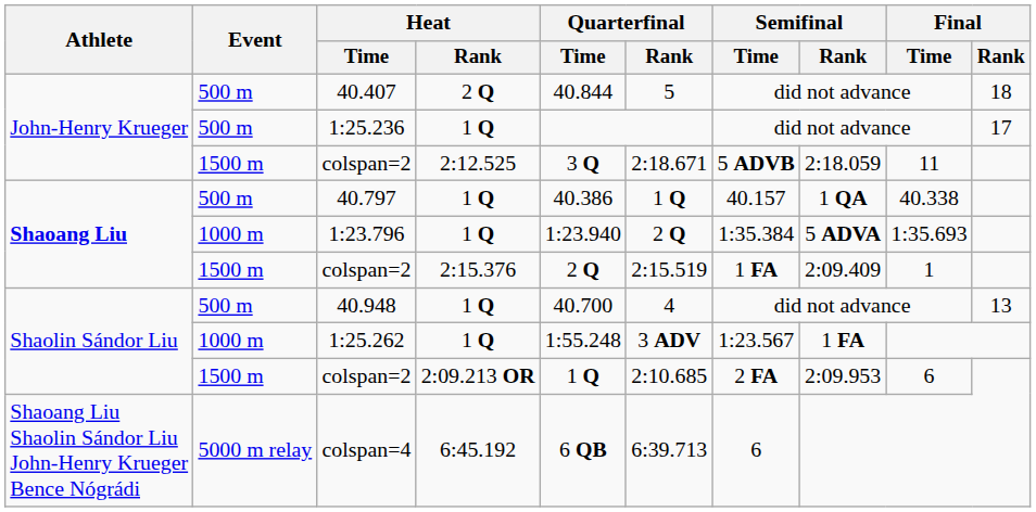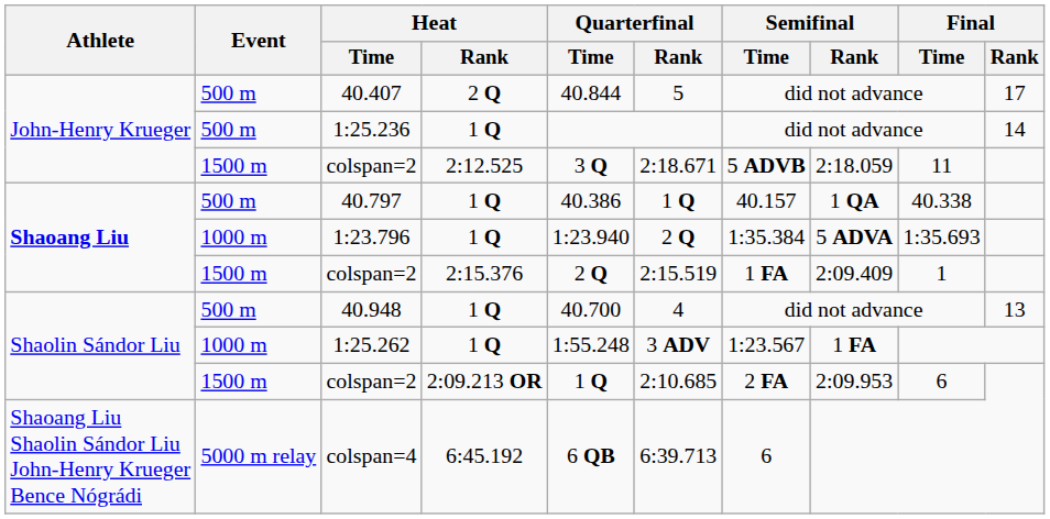40.407 | Final / Rank: 18 -> 17
1:25.236 | Final / Rank: 17 -> 14
